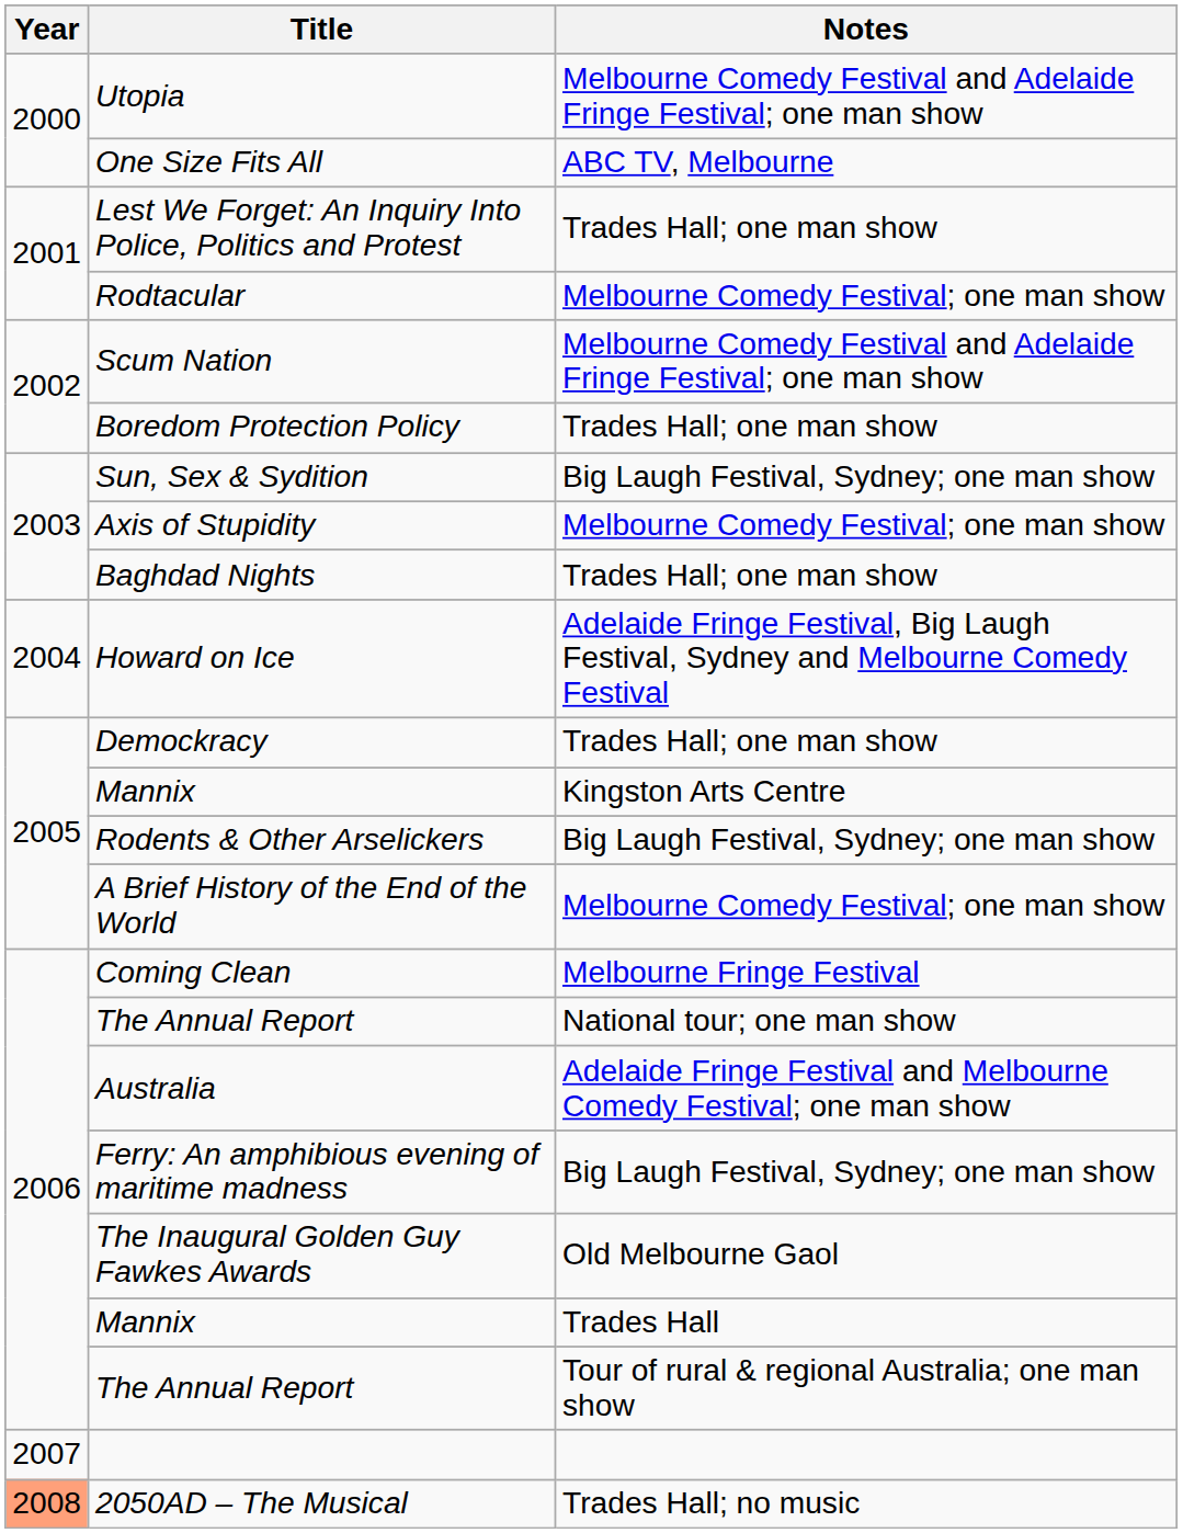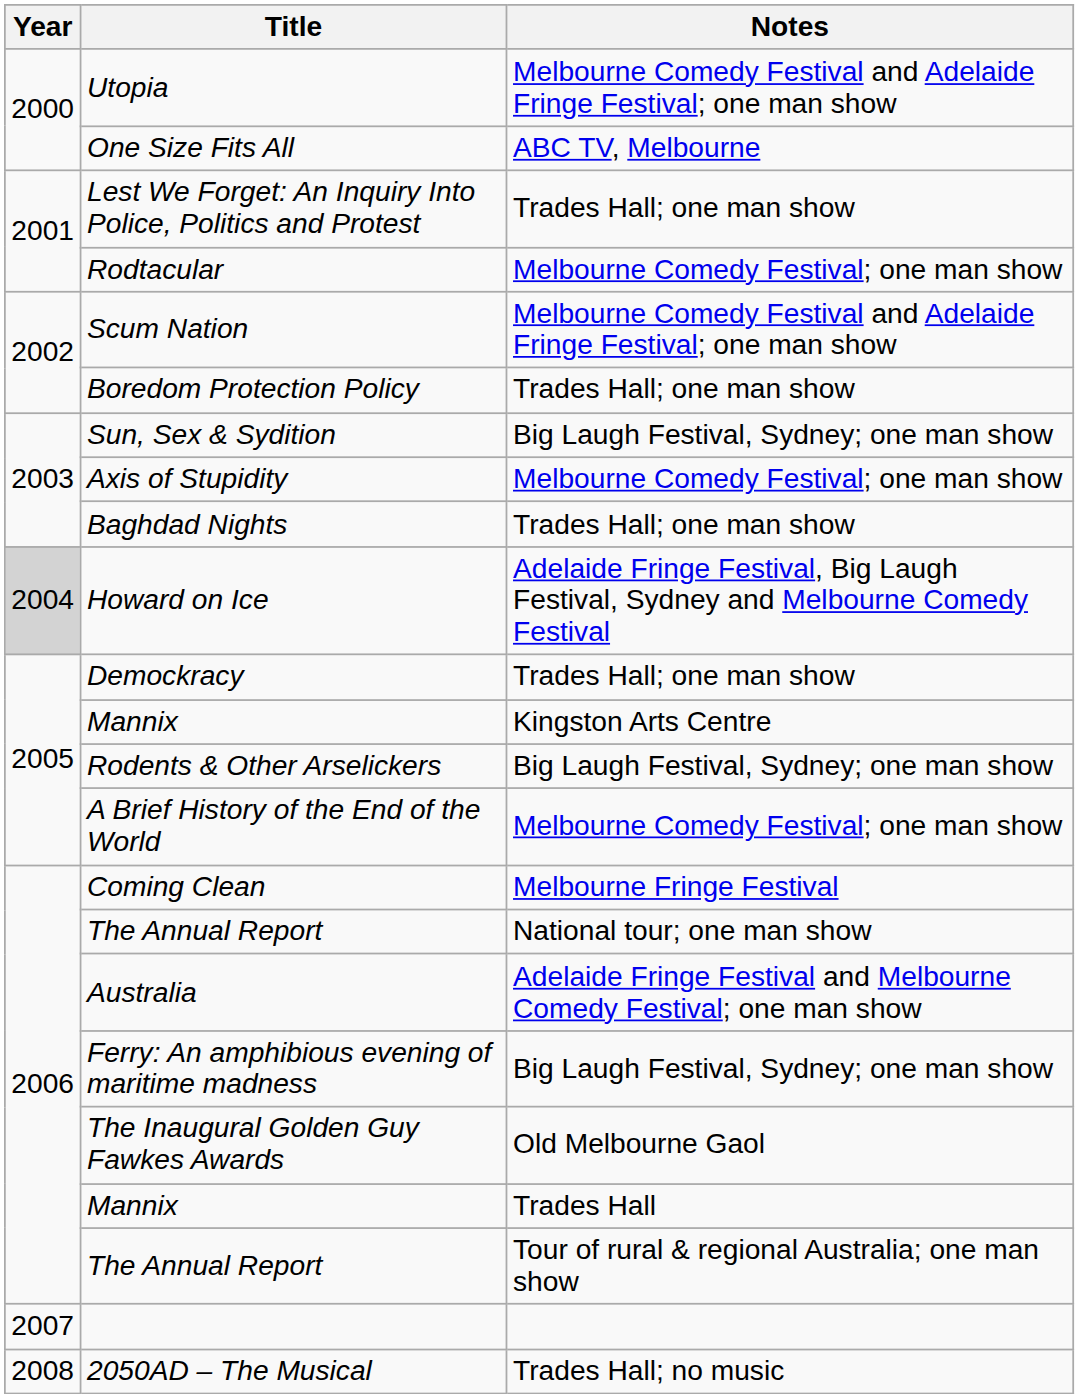Howard on Ice | Year: no background -> lightgrey background
2050AD – The Musical | Year: lightsalmon background -> no background
